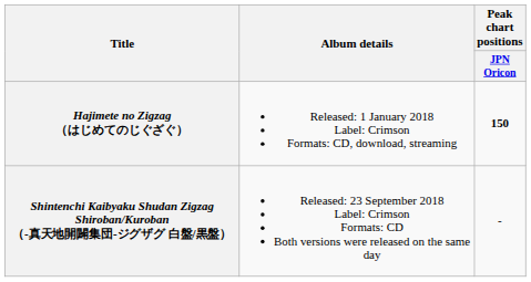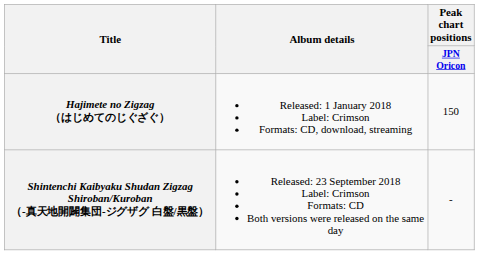Hajimete no Zigzag （はじめてのじぐざぐ） | Peak chart positions / JPN Oricon: bold -> normal
